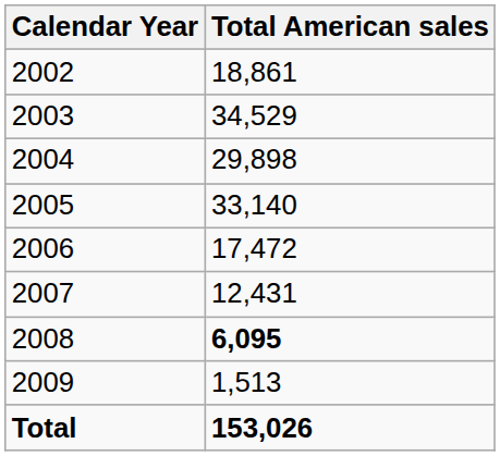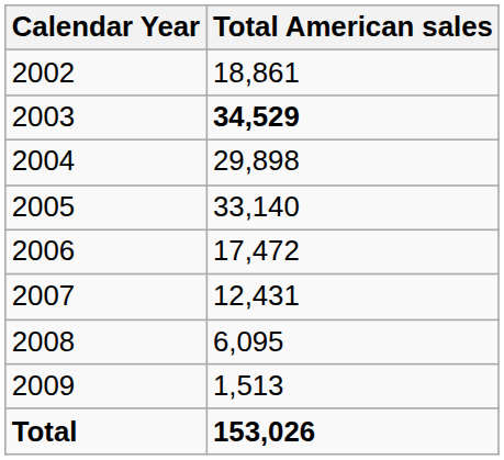2003 | Total American sales: normal -> bold
2008 | Total American sales: bold -> normal
